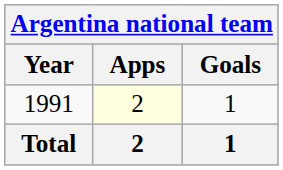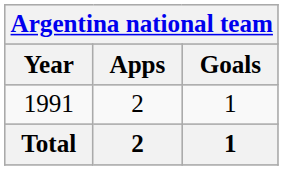1991 | Apps: lightyellow background -> no background
